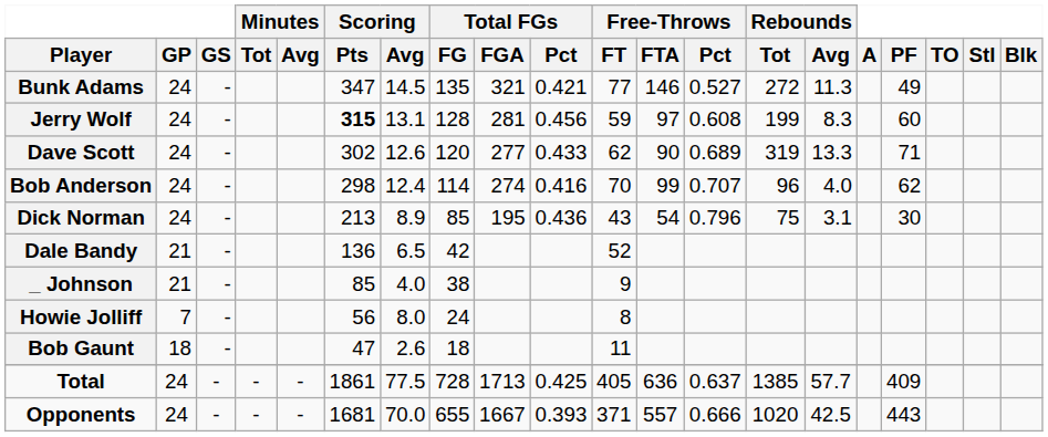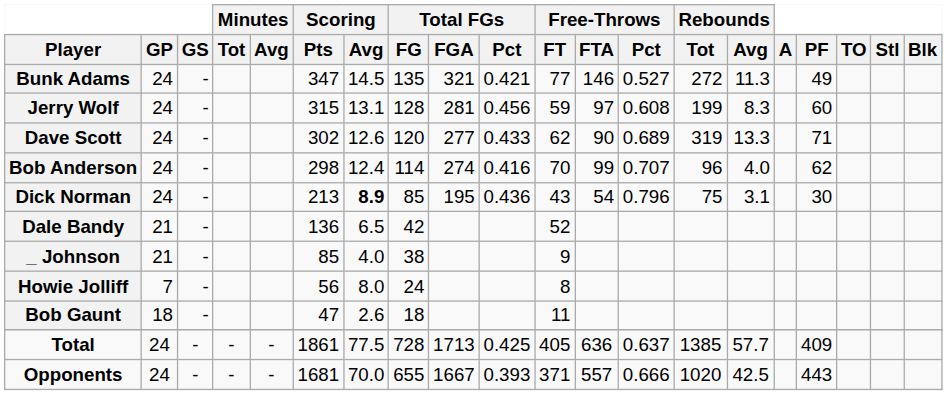Jerry Wolf | Scoring / Pts: bold -> normal
Dick Norman | Scoring / Avg: normal -> bold
